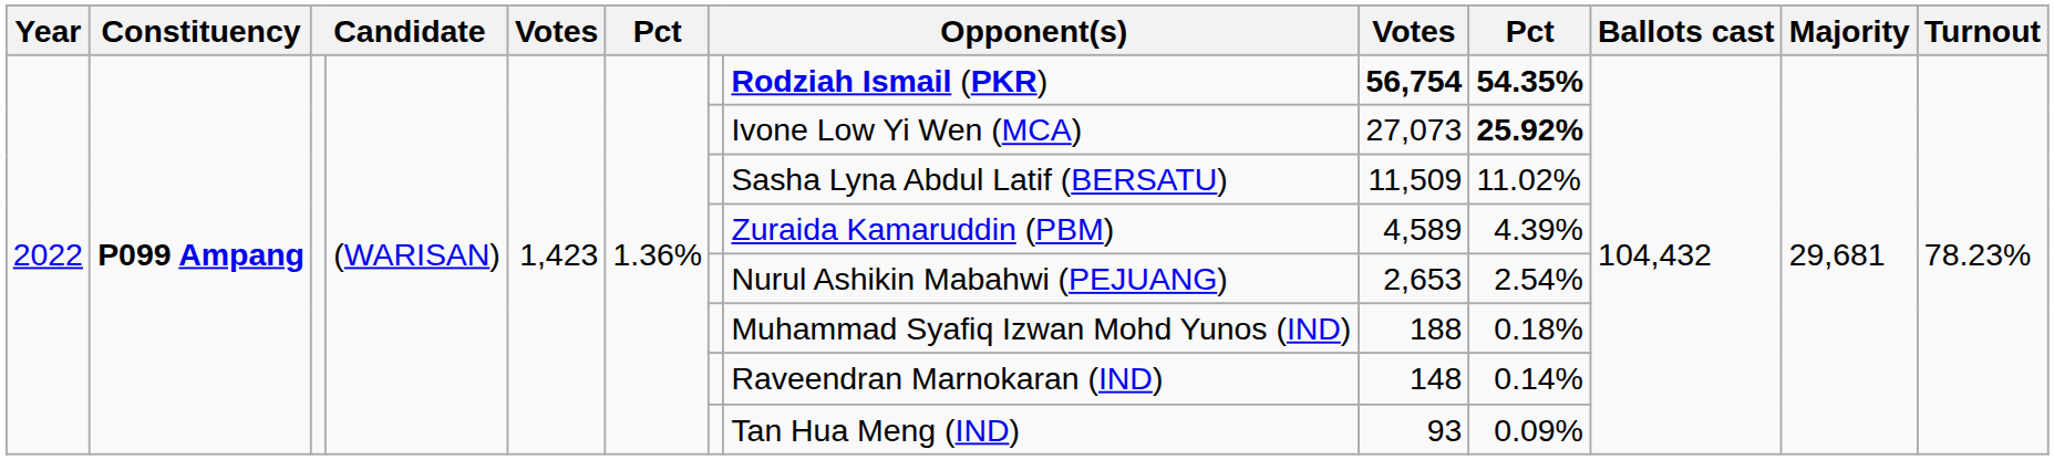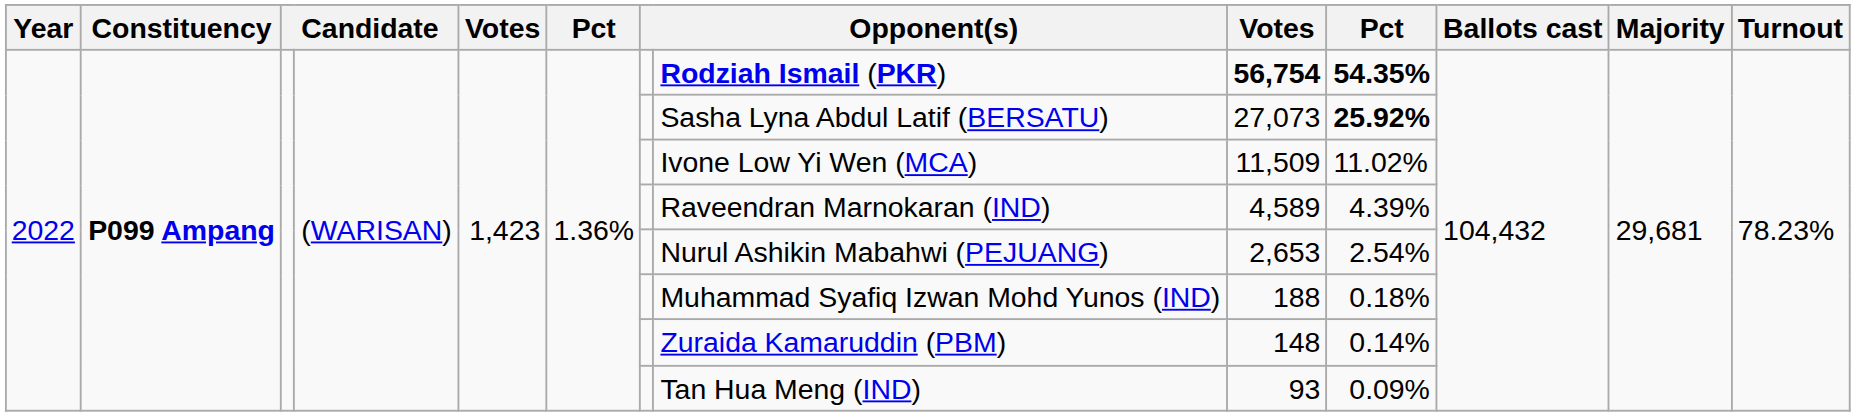row 3 | column 8: Ivone Low Yi Wen (MCA) -> Sasha Lyna Abdul Latif (BERSATU)
row 4 | column 8: Sasha Lyna Abdul Latif (BERSATU) -> Ivone Low Yi Wen (MCA)
row 5 | column 8: Zuraida Kamaruddin (PBM) -> Raveendran Marnokaran (IND)
row 8 | column 8: Raveendran Marnokaran (IND) -> Zuraida Kamaruddin (PBM)
